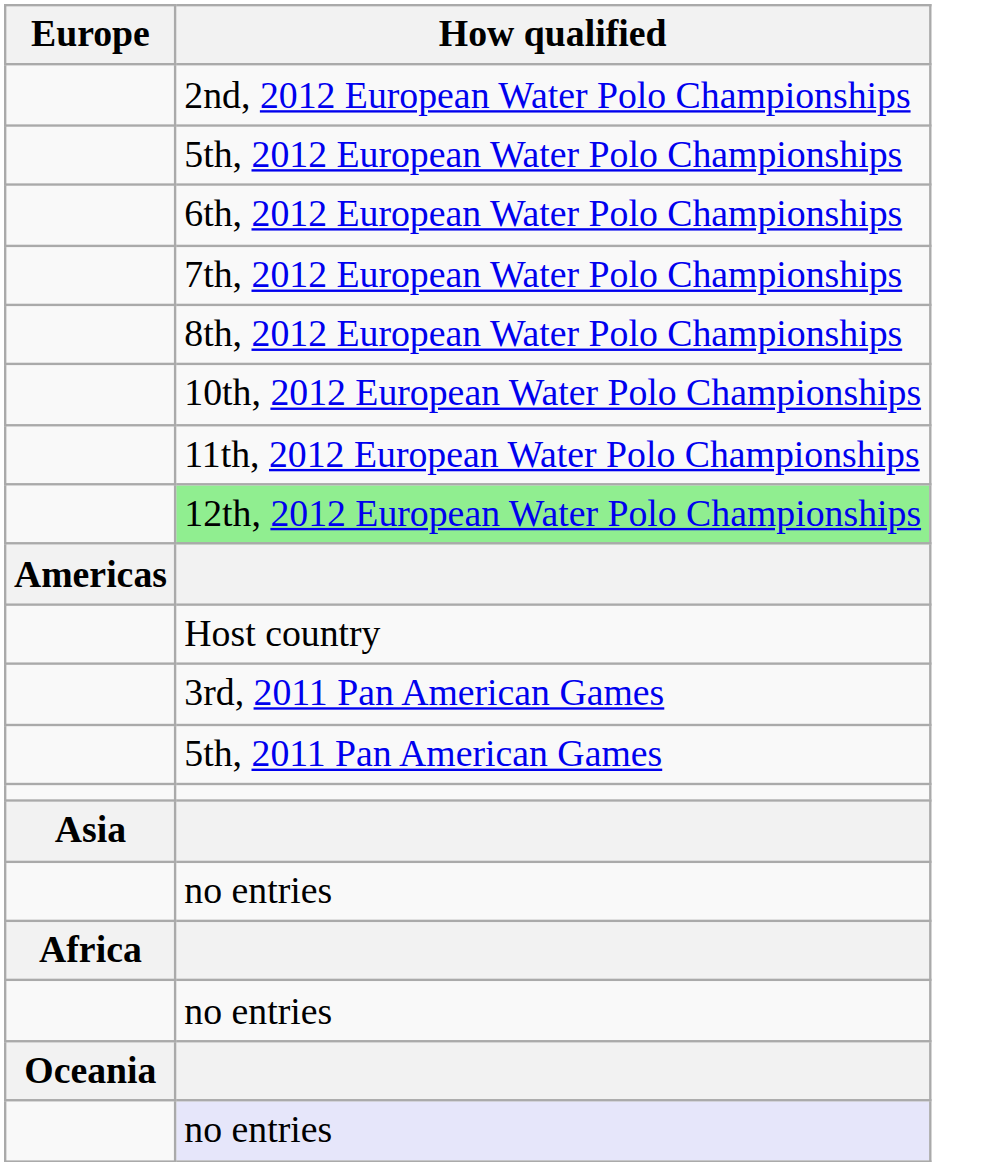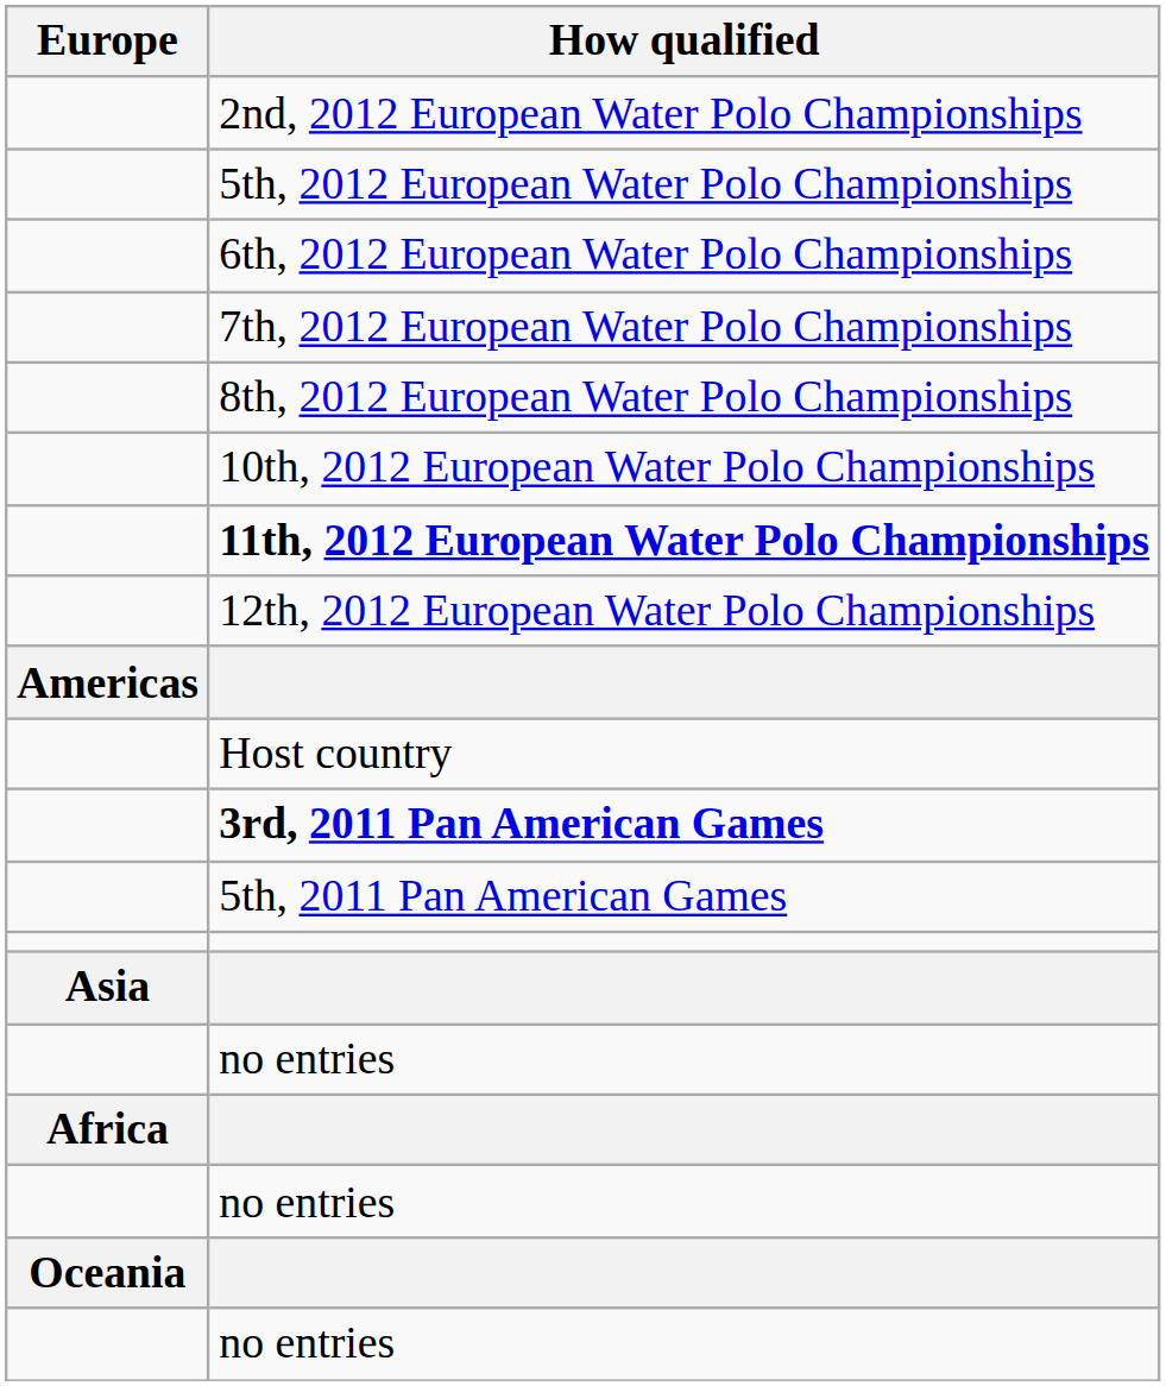row 8 | How qualified: normal -> bold
row 9 | How qualified: lightgreen background -> no background
row 12 | How qualified: normal -> bold
row 20 | How qualified: lavender background -> no background
